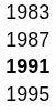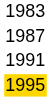1991 | column 1: bold -> normal
1995 | column 1: no background -> gold background
